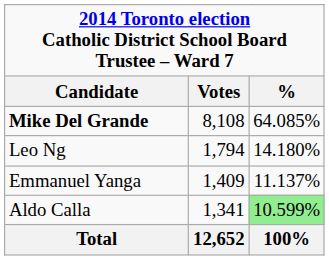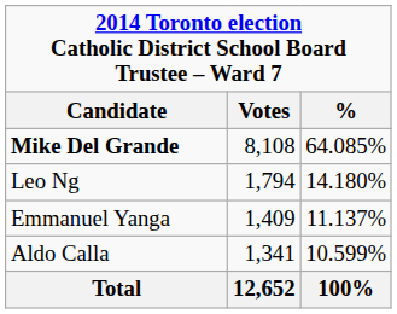Aldo Calla | %: lightgreen background -> no background
